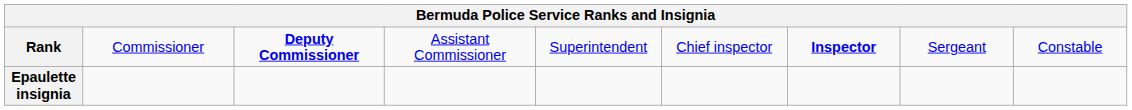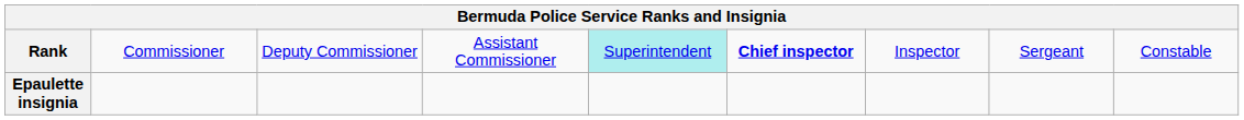Rank | column 3: bold -> normal
Rank | column 5: no background -> paleturquoise background
Rank | column 6: normal -> bold
Rank | column 7: bold -> normal
